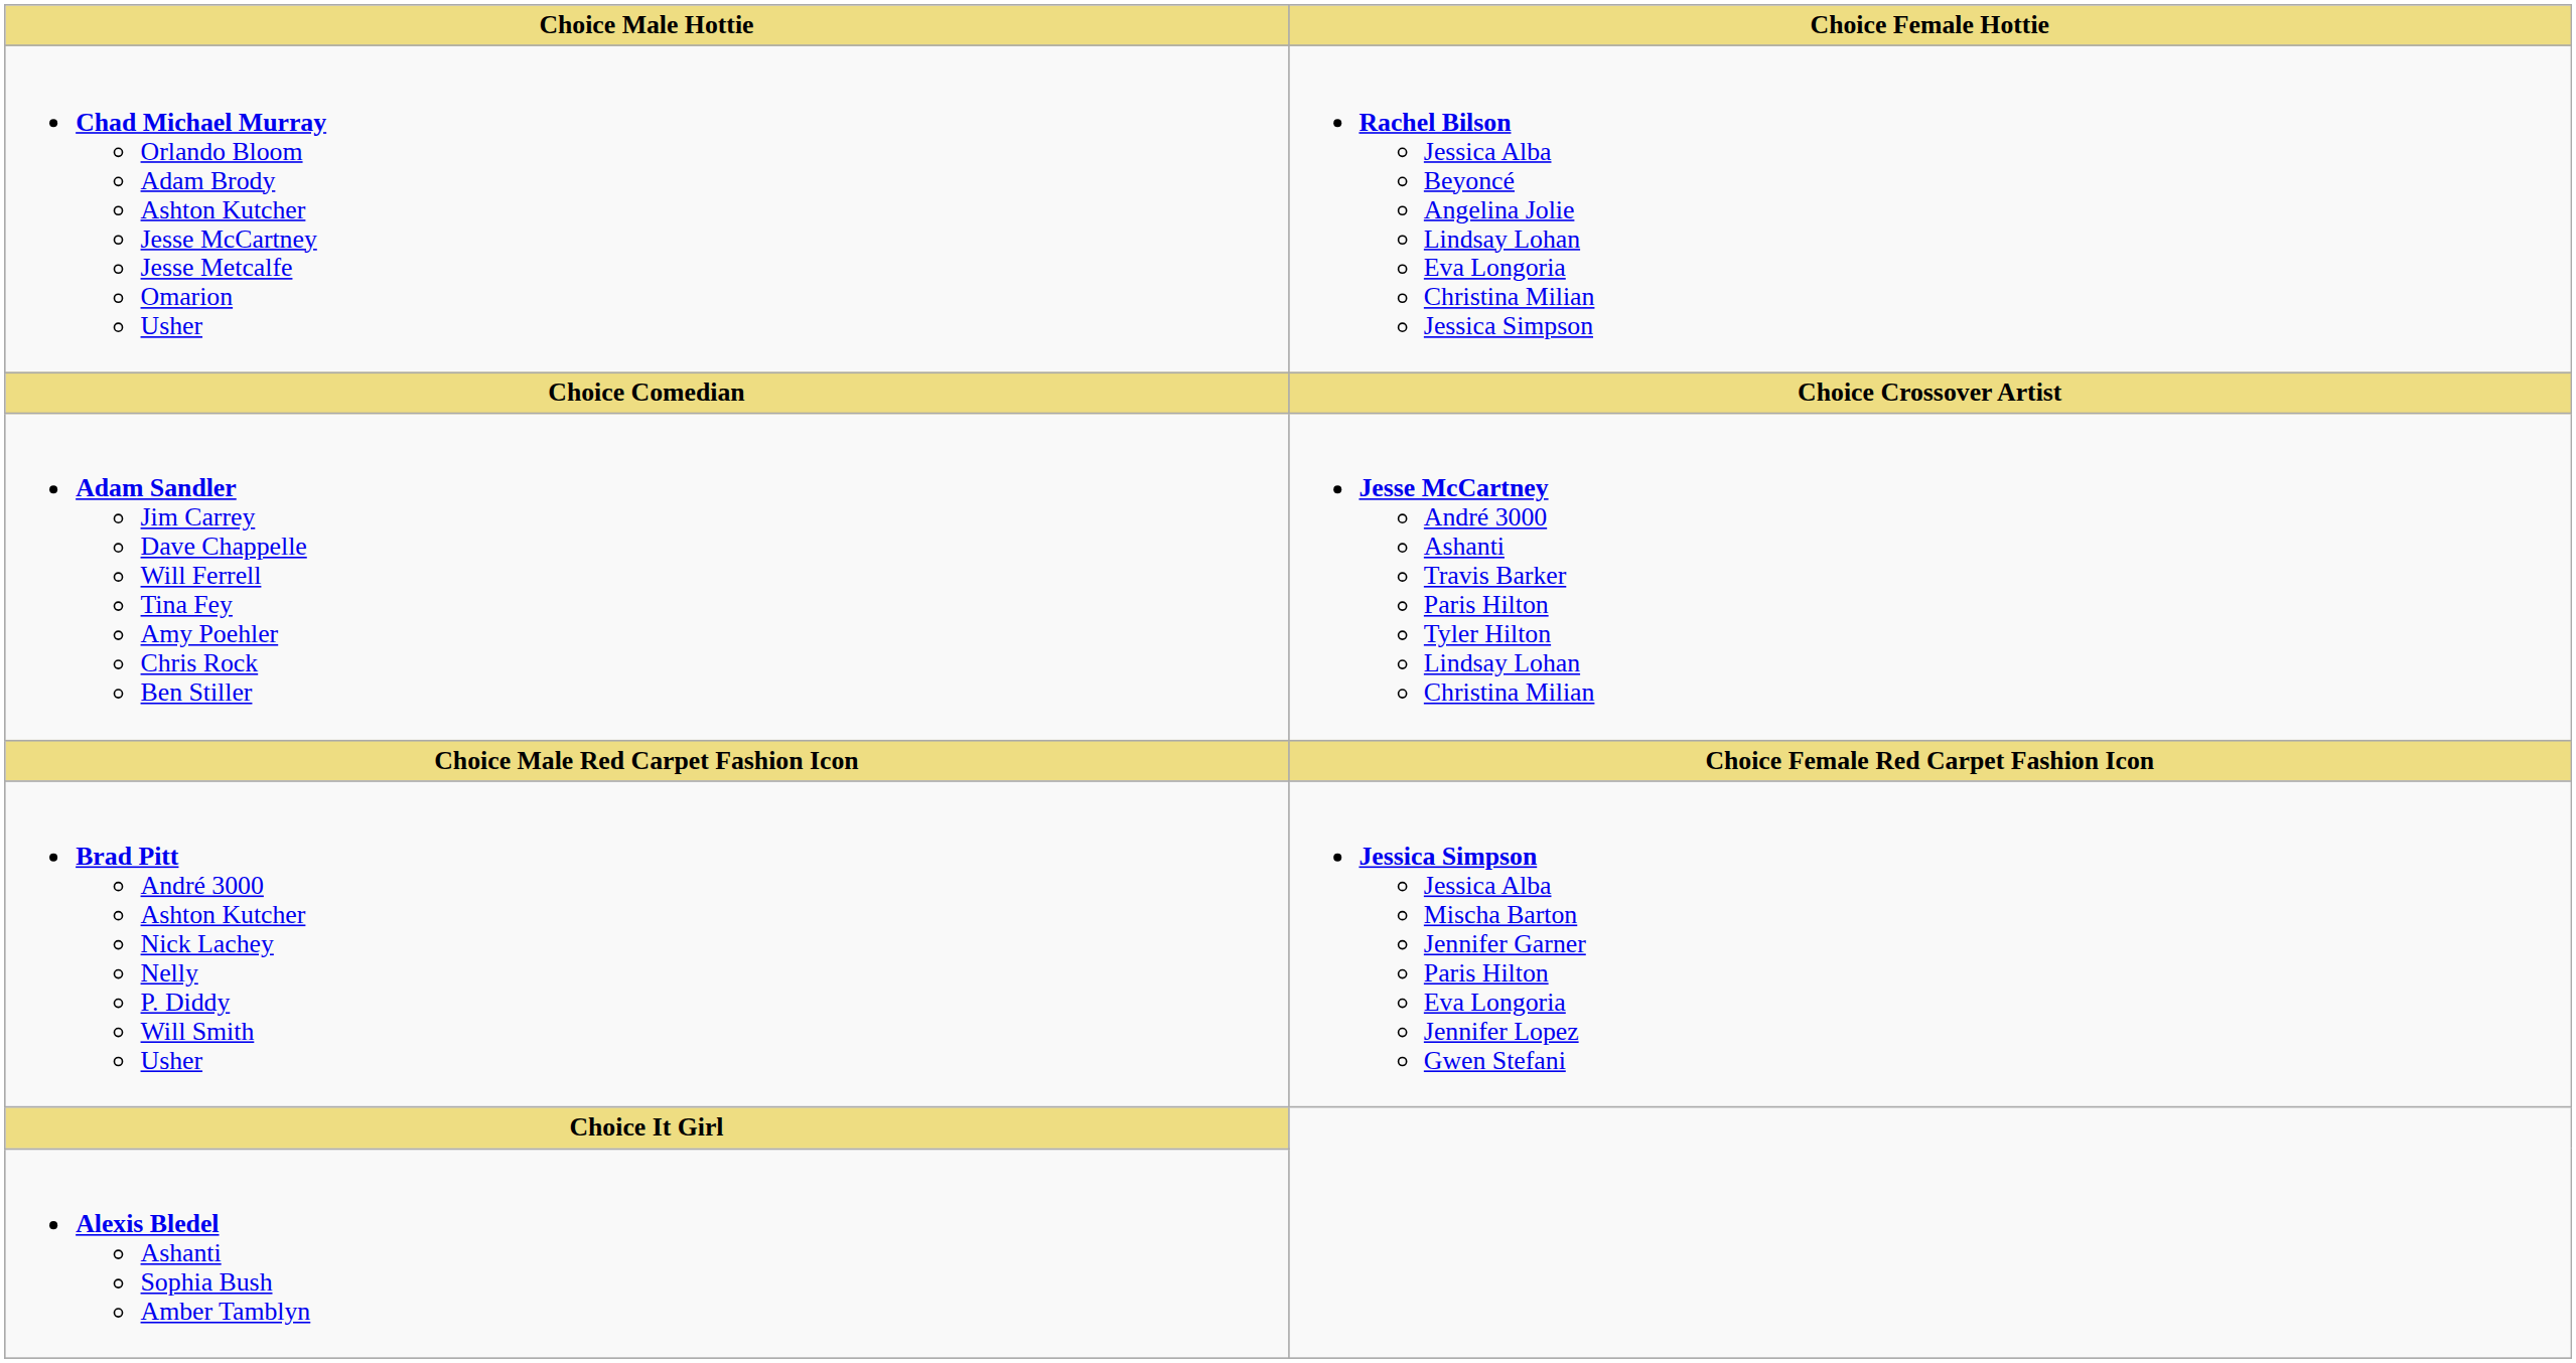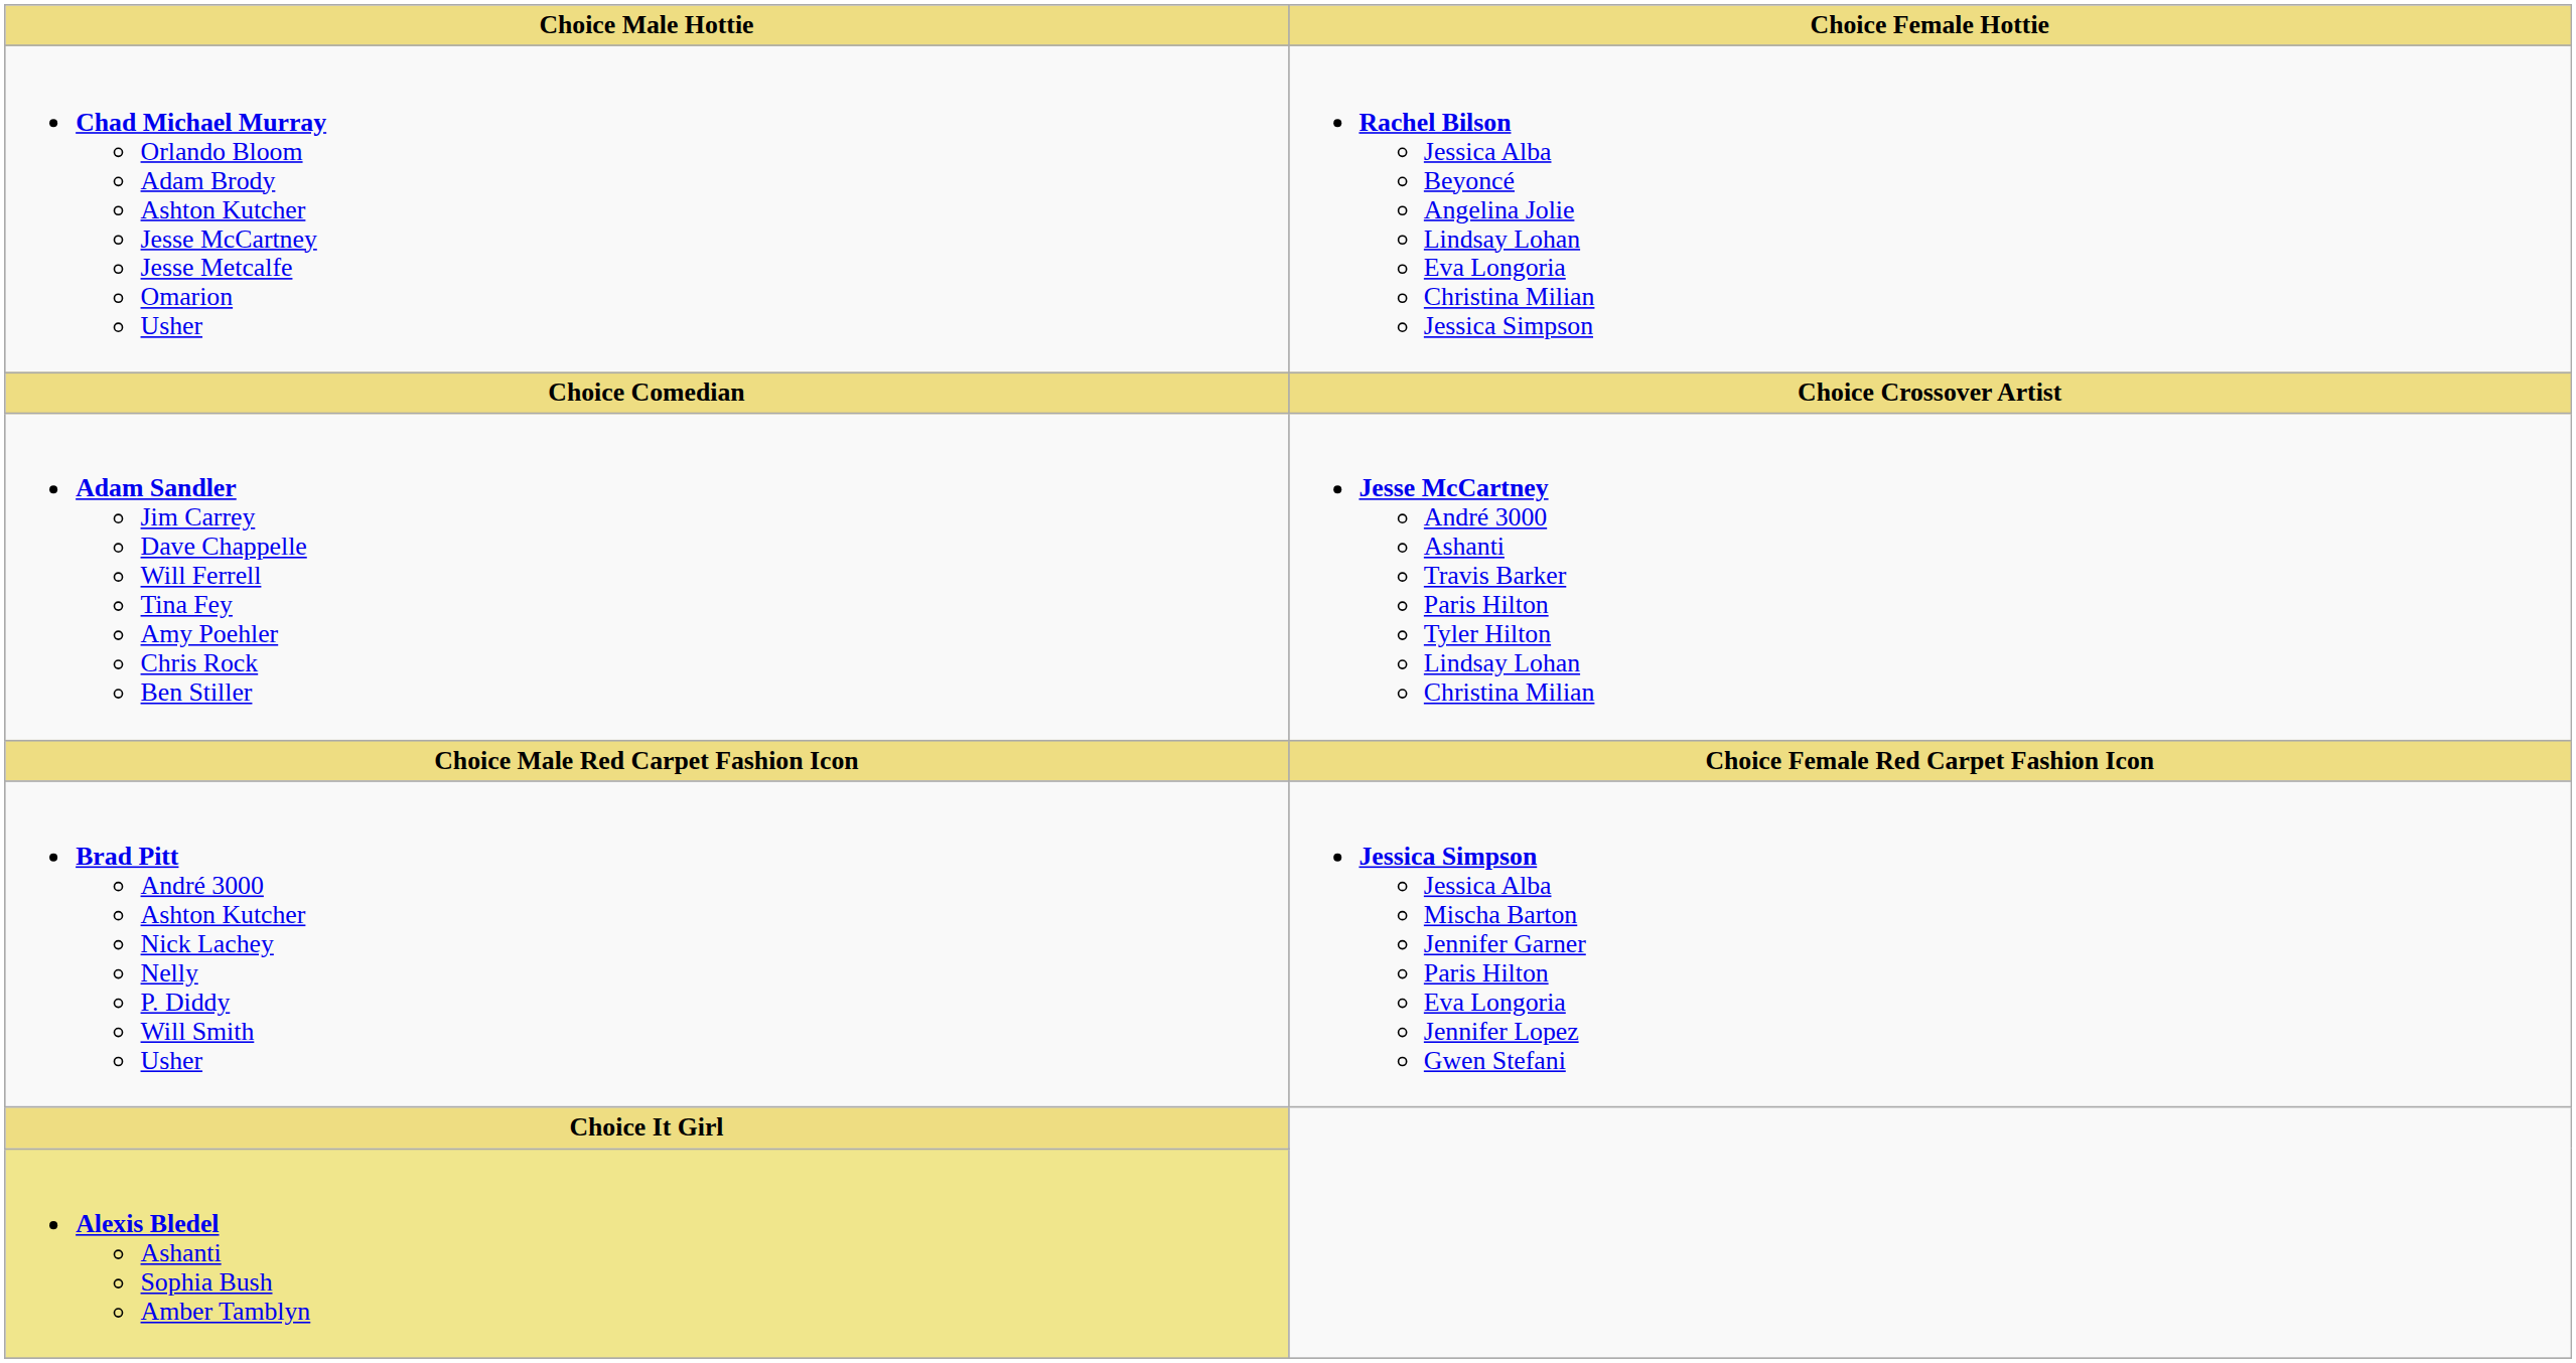Alexis Bledel Ashanti Sophia Bush Amber Tamblyn | Choice Male Hottie: no background -> khaki background
